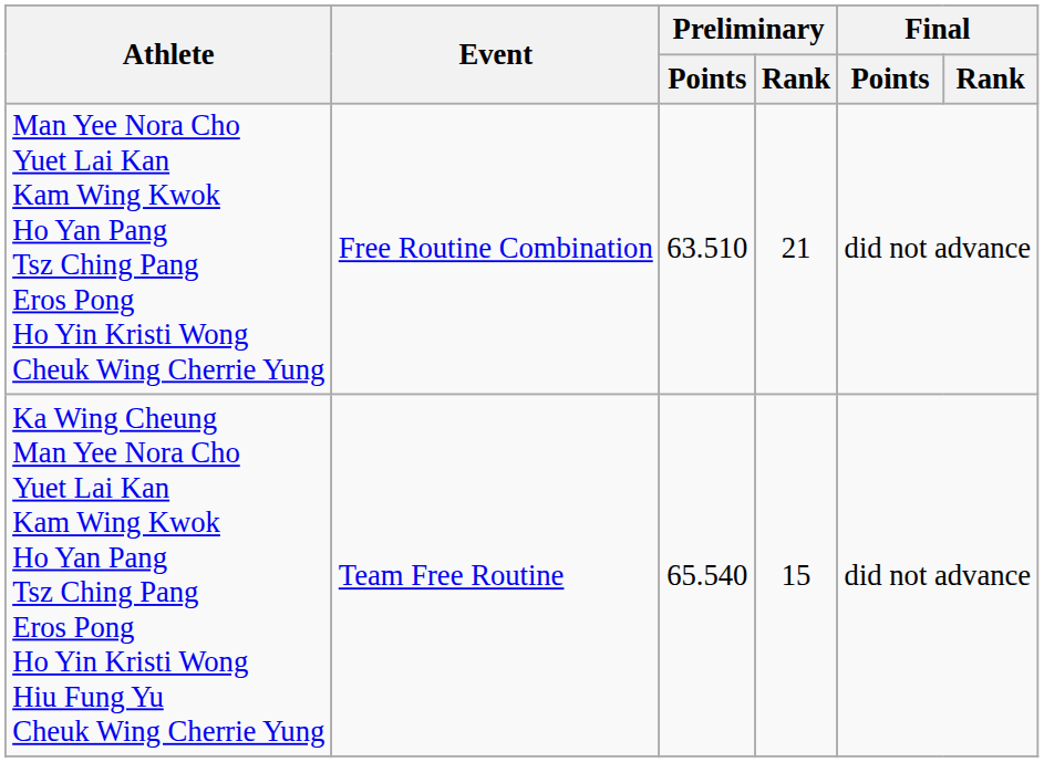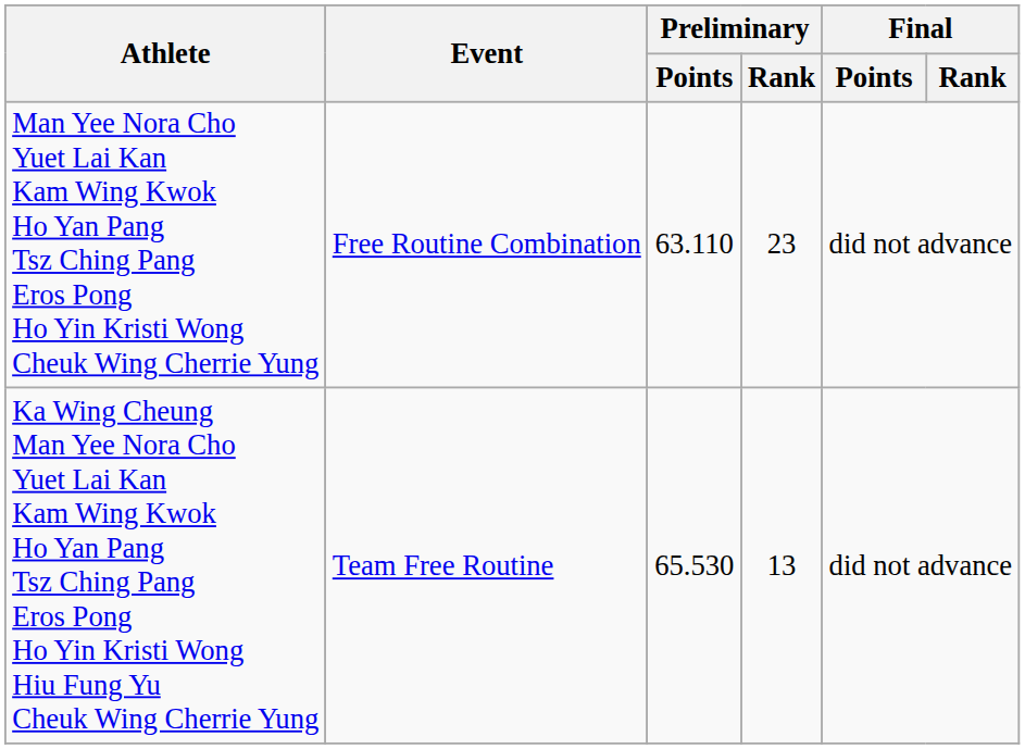row 3 | Preliminary / Points: 63.510 -> 63.110
row 3 | Preliminary / Rank: 21 -> 23
row 4 | Preliminary / Points: 65.540 -> 65.530
row 4 | Preliminary / Rank: 15 -> 13
